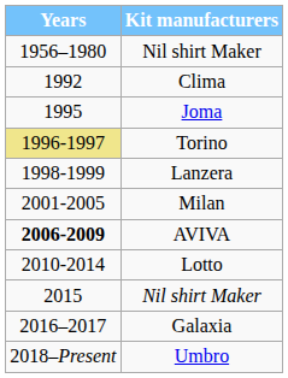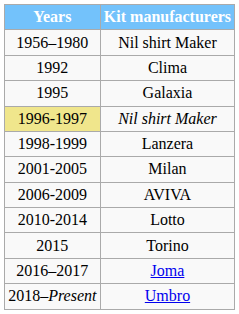row 4 | Kit manufacturers: Joma -> Galaxia
row 5 | Kit manufacturers: Torino -> Nil shirt Maker
row 8 | Years: bold -> normal
row 10 | Kit manufacturers: Nil shirt Maker -> Torino
row 11 | Kit manufacturers: Galaxia -> Joma
